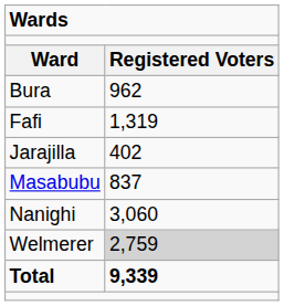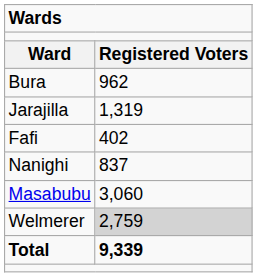row 5 | column 1: Fafi -> Jarajilla
row 6 | column 1: Jarajilla -> Fafi
row 7 | column 1: Masabubu -> Nanighi
row 8 | column 1: Nanighi -> Masabubu
